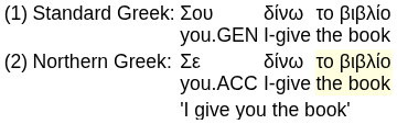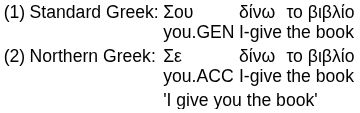Northern Greek: | column 5: lightyellow background -> no background
